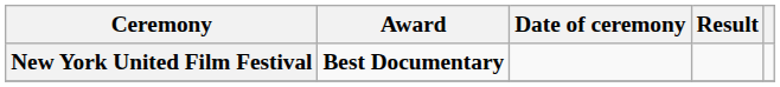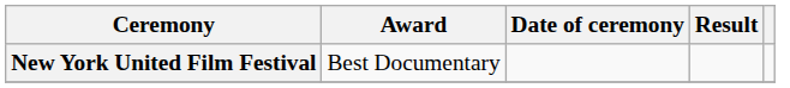New York United Film Festival | Award: bold -> normal
